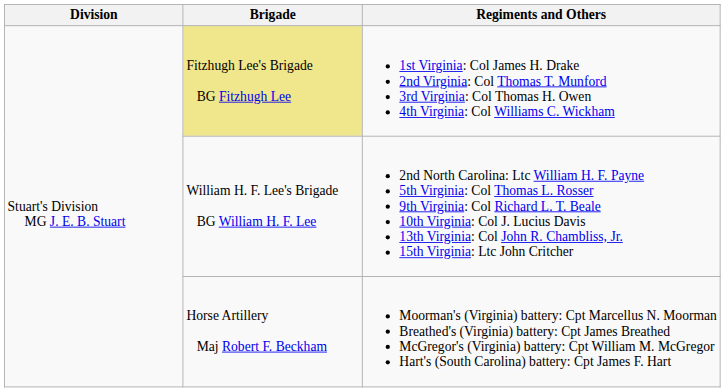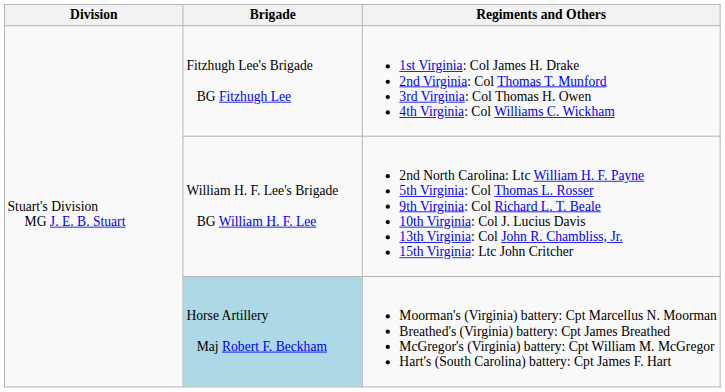Fitzhugh Lee's Brigade BG Fitzhugh Lee | Brigade: khaki background -> no background
Horse Artillery Maj Robert F. Beckham | Brigade: no background -> lightblue background
